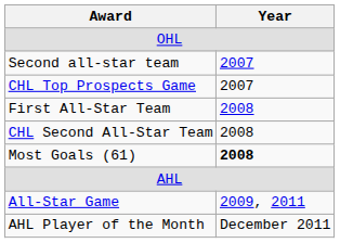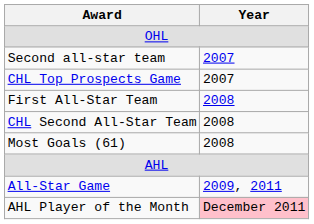Most Goals (61) | Year: bold -> normal
AHL Player of the Month | Year: no background -> pink background
